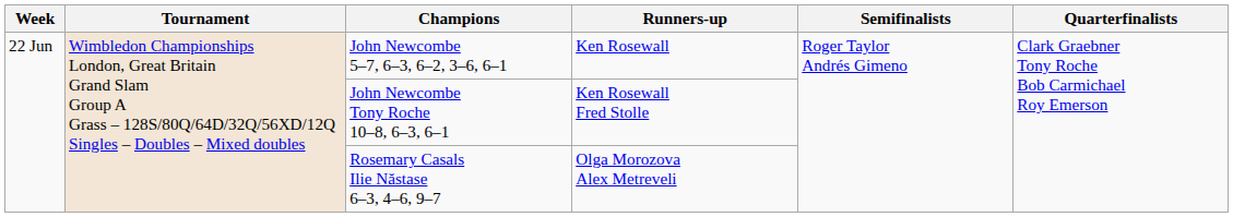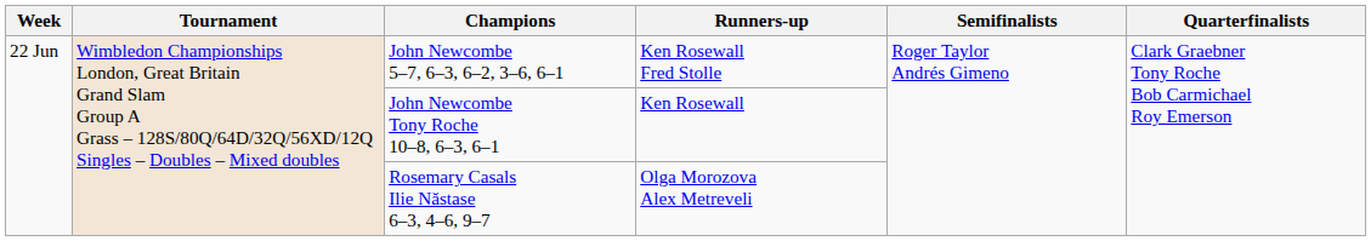John Newcombe 5–7, 6–3, 6–2, 3–6, 6–1 | Runners-up: Ken Rosewall -> Ken Rosewall Fred Stolle
John Newcombe Tony Roche 10–8, 6–3, 6–1 | Runners-up: Ken Rosewall Fred Stolle -> Ken Rosewall
